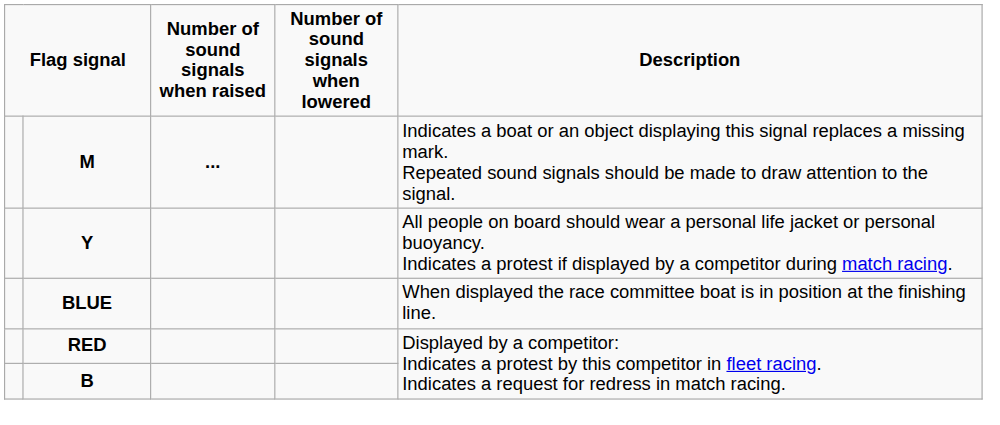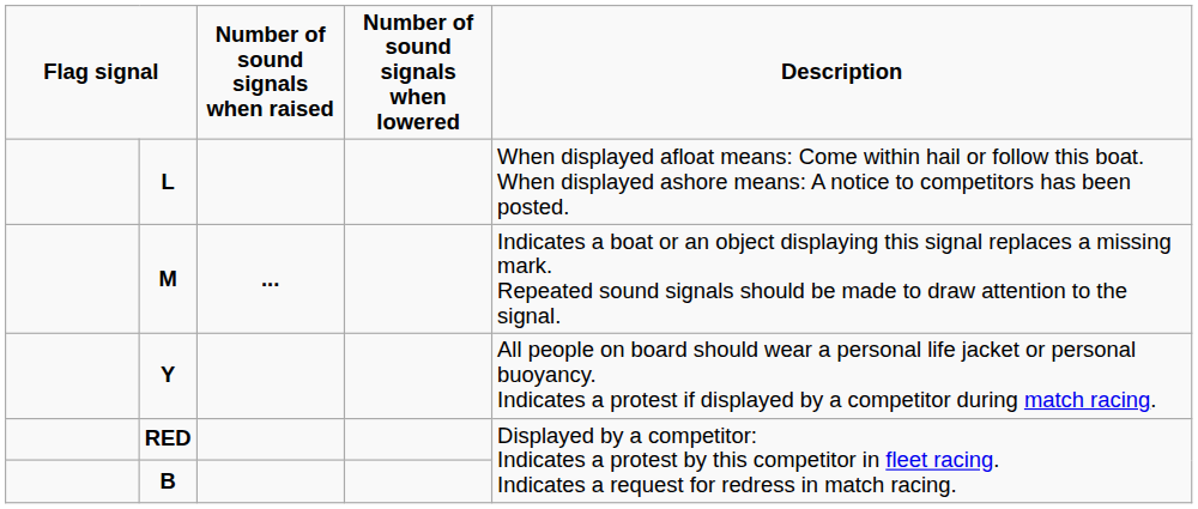+ row: L | When displayed afloat means: Come within hail or follow this boat. When displayed ashore means: A notice to competitors has been posted.
- row: BLUE | When displayed the race committee boat is in position at the finishing line.
